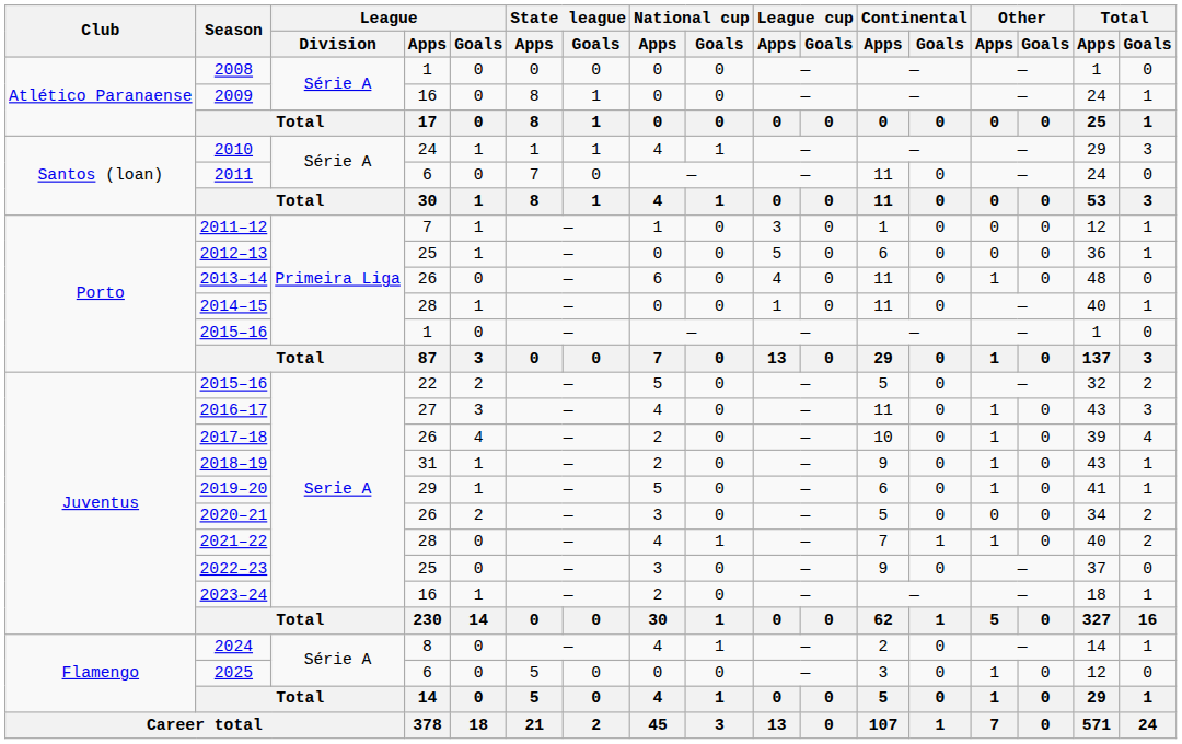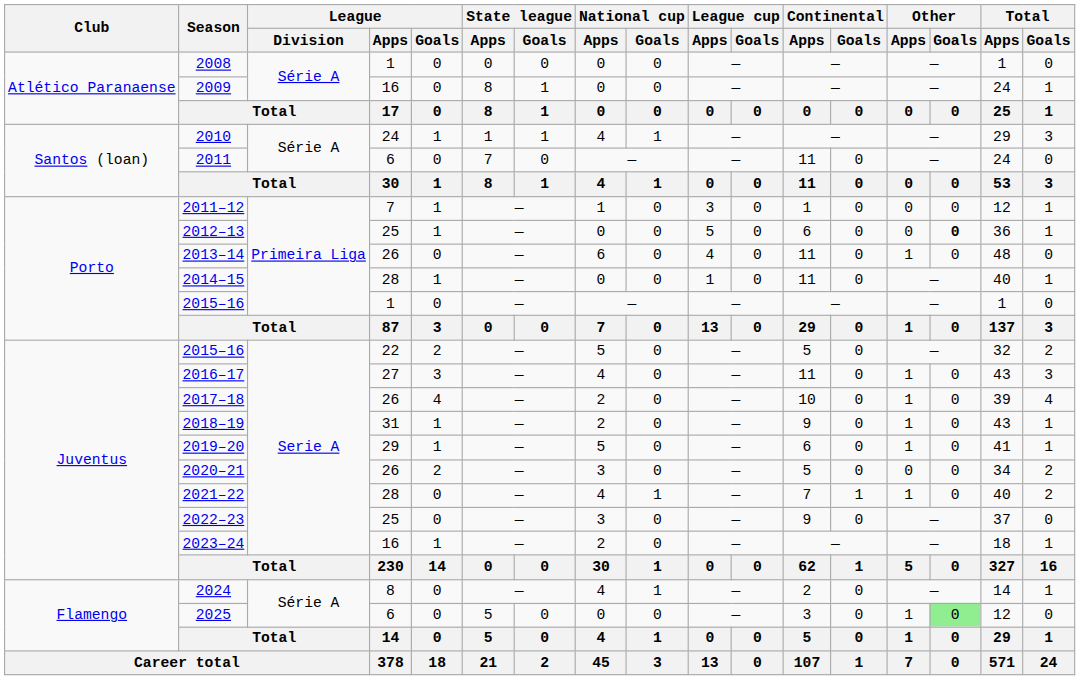2012–13 | Other / Goals: normal -> bold
2025 | Other / Goals: no background -> lightgreen background
